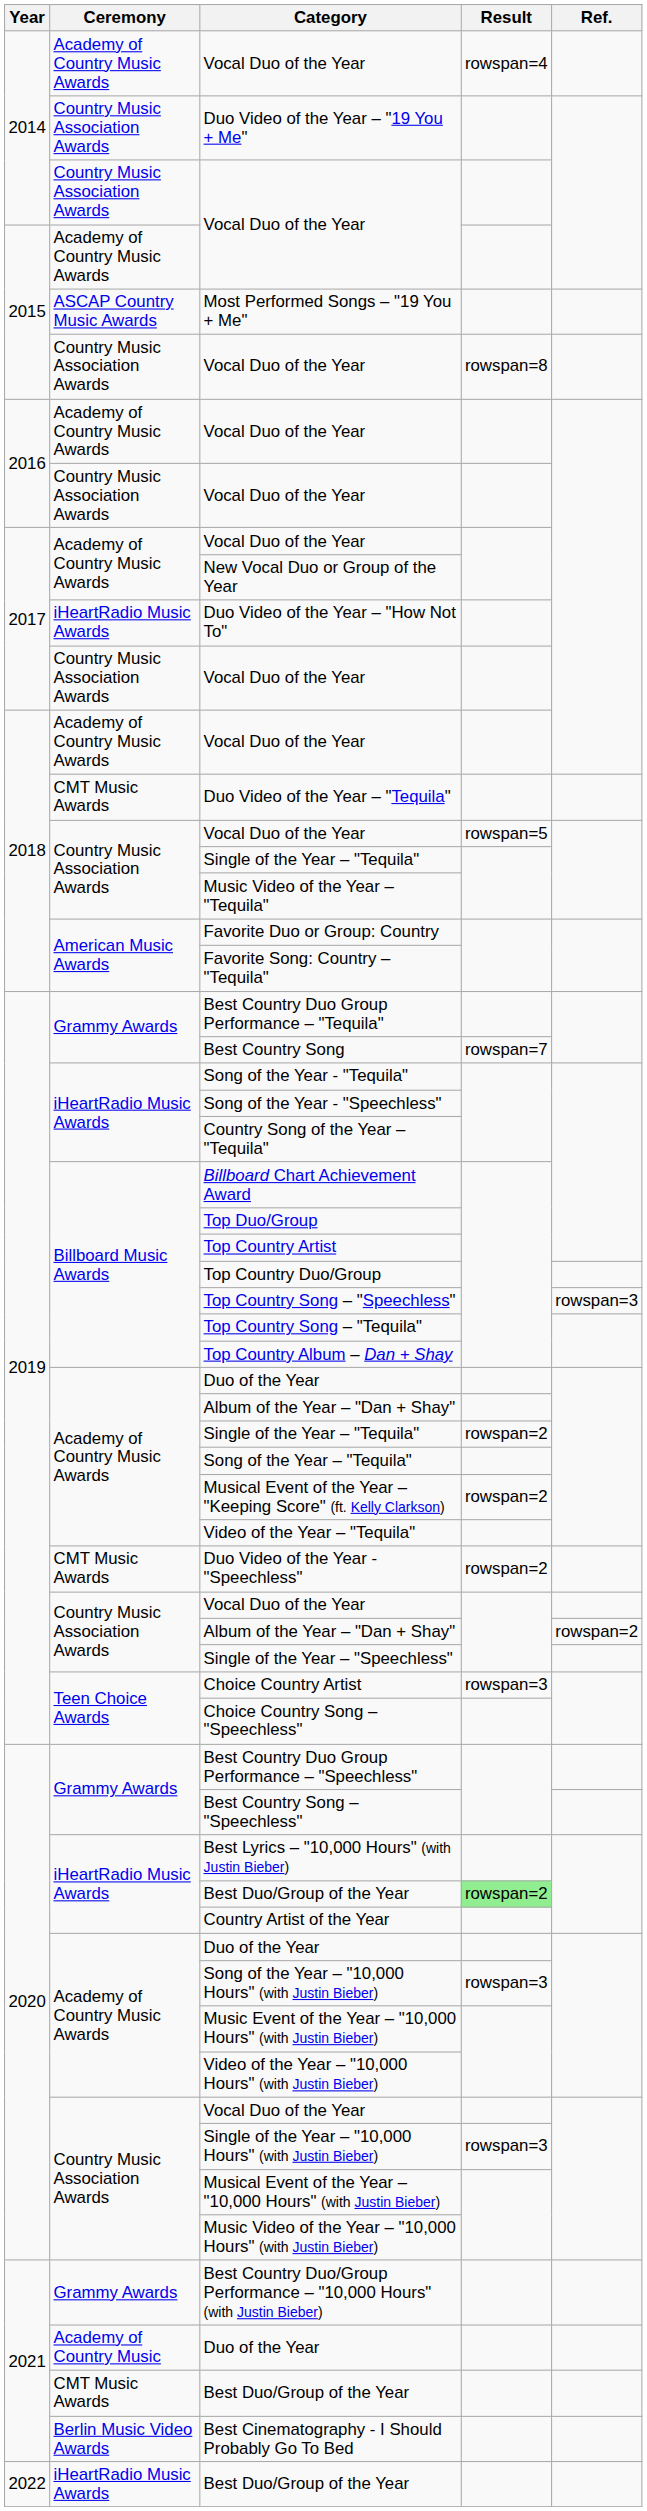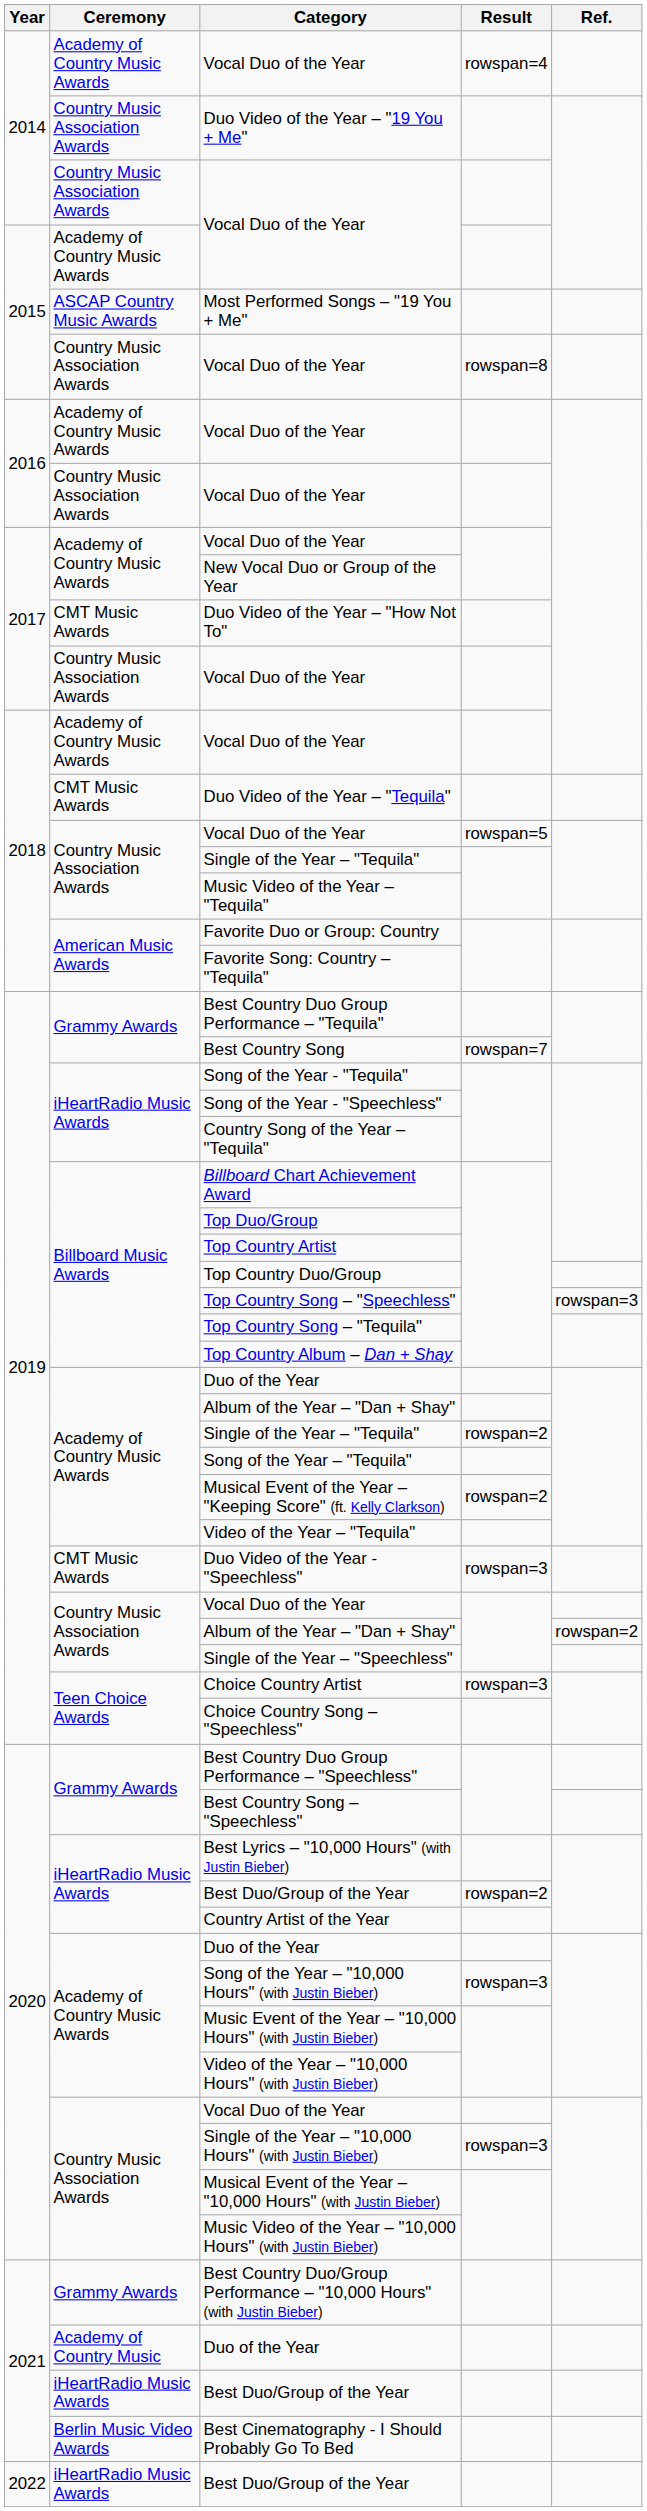Duo Video of the Year – "How Not To" | Ceremony: iHeartRadio Music Awards -> CMT Music Awards
Duo Video of the Year - "Speechless" | Result: rowspan=2 -> rowspan=3
2020 / Best Duo/Group of the Year | Result: lightgreen background -> no background
2021 / Best Duo/Group of the Year | Ceremony: CMT Music Awards -> iHeartRadio Music Awards
